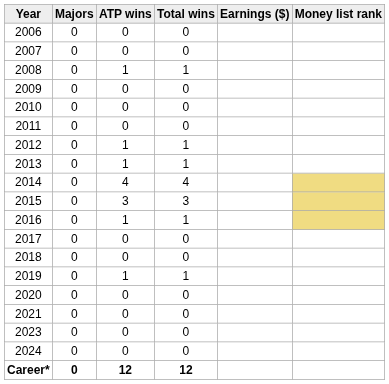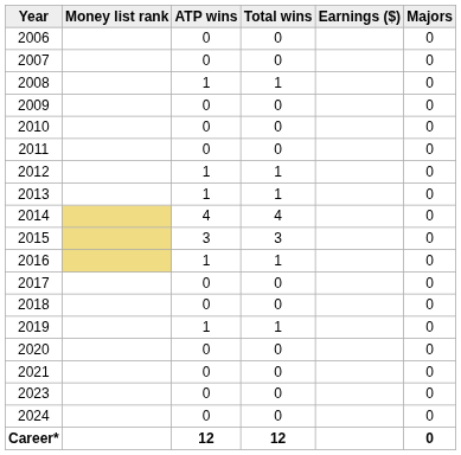columns swapped: Majors <-> Money list rank
